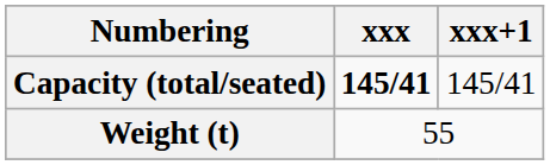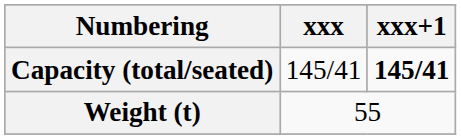Capacity (total/seated) | xxx: bold -> normal
Capacity (total/seated) | xxx+1: normal -> bold
